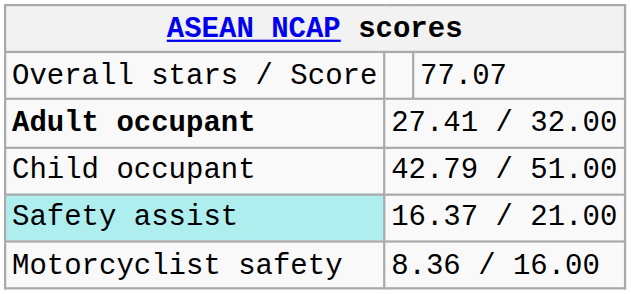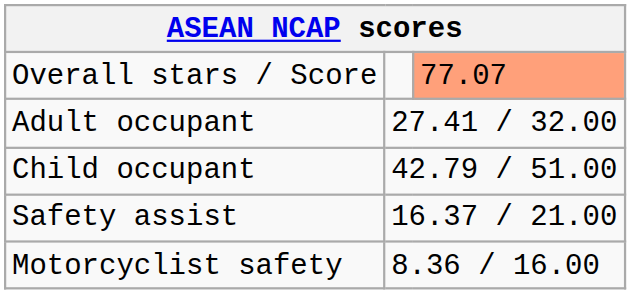Overall stars / Score | column 3: no background -> lightsalmon background
Adult occupant | column 1: bold -> normal
Safety assist | column 1: paleturquoise background -> no background
